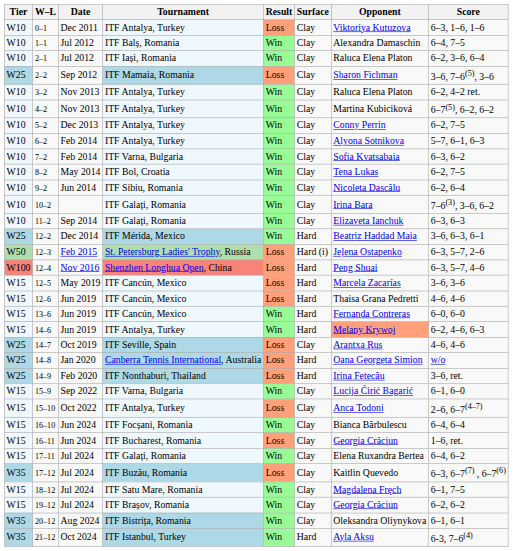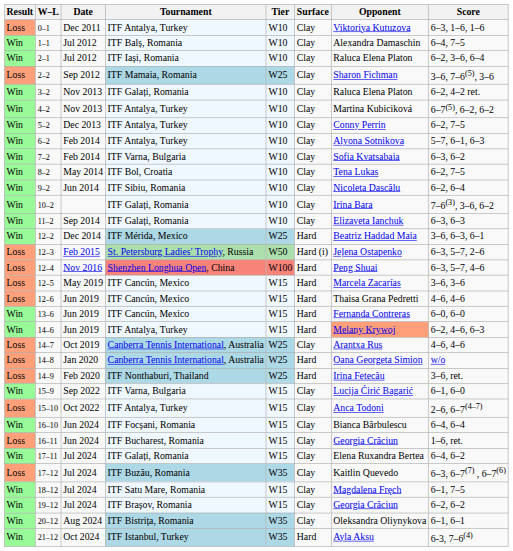columns swapped: Result <-> Tier
3–2 | Tournament: ITF Antalya, Turkey -> ITF Galați, Romania
14–7 | Tournament: ITF Seville, Spain -> Canberra Tennis International, Australia
